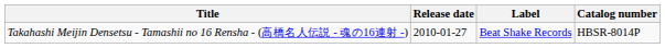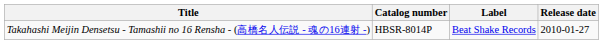columns swapped: Release date <-> Catalog number
